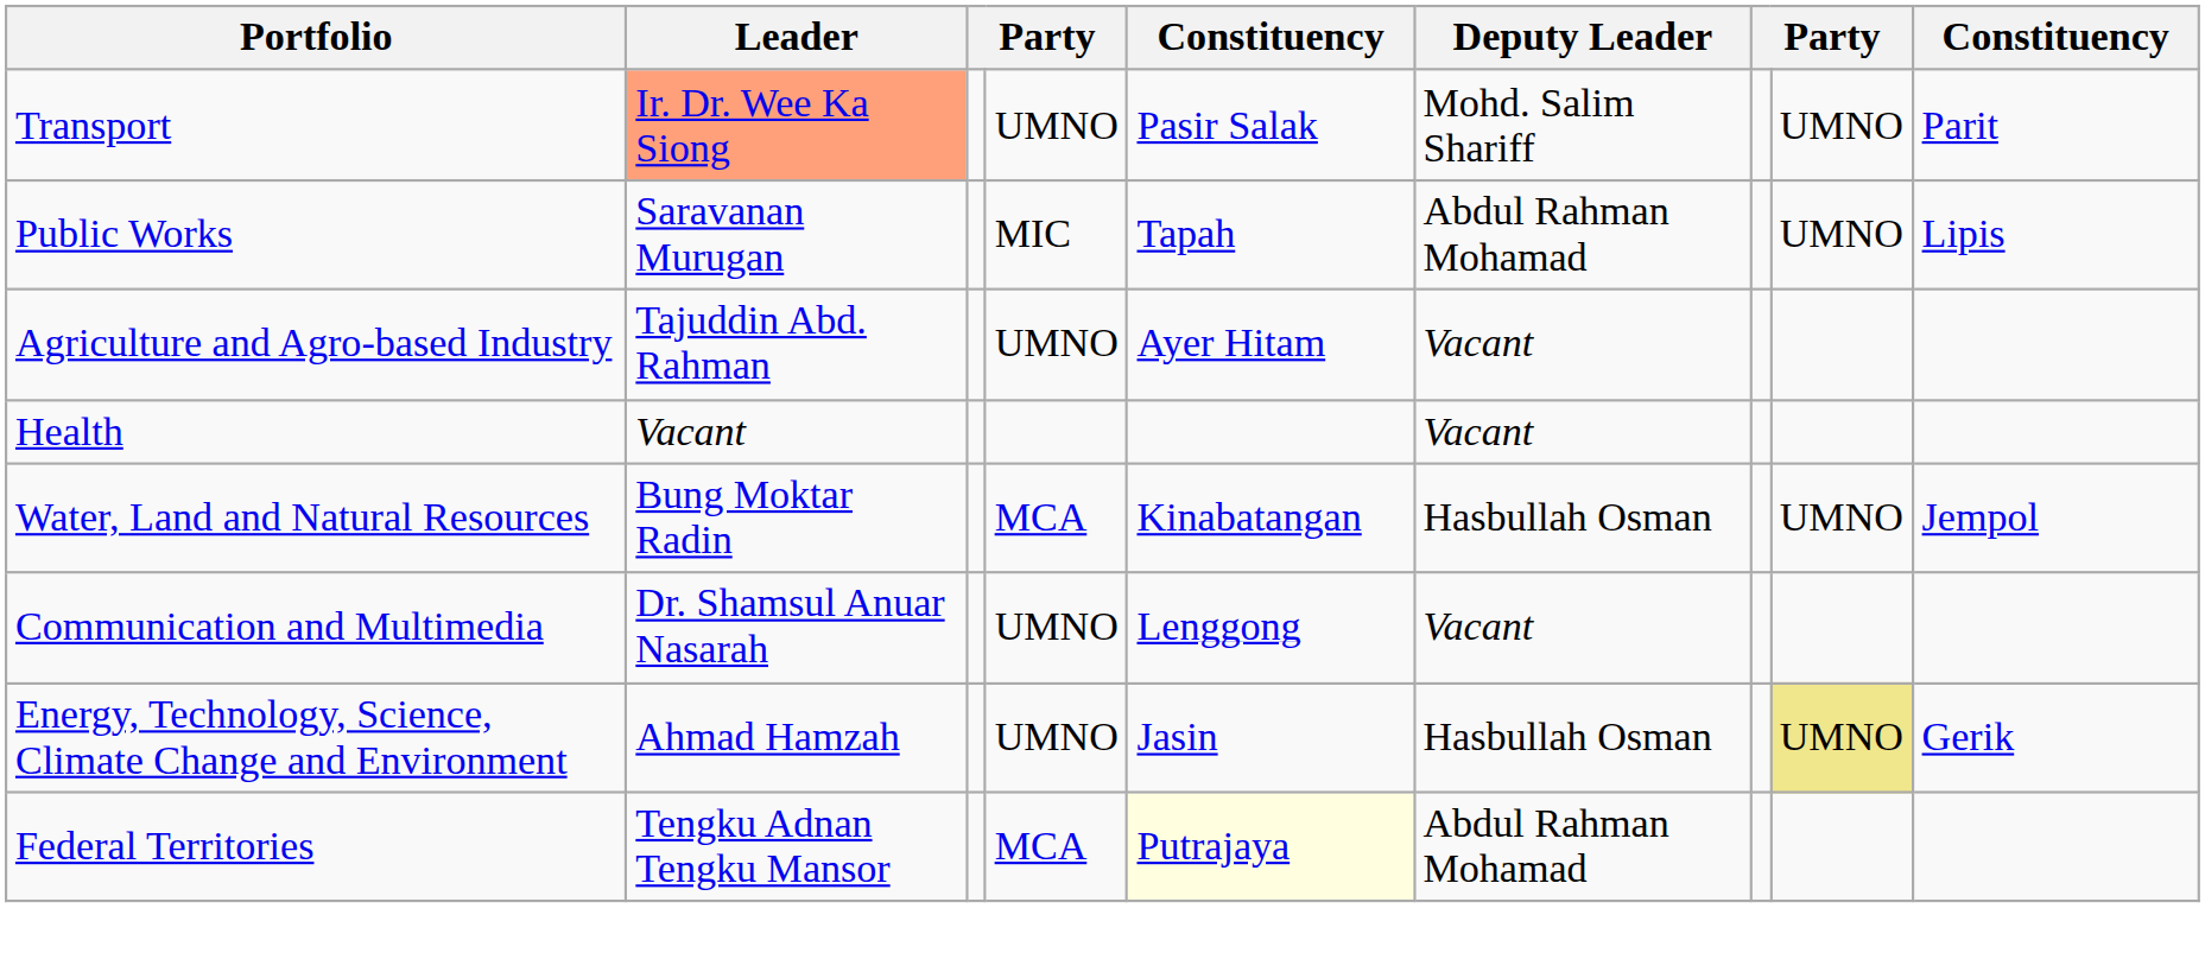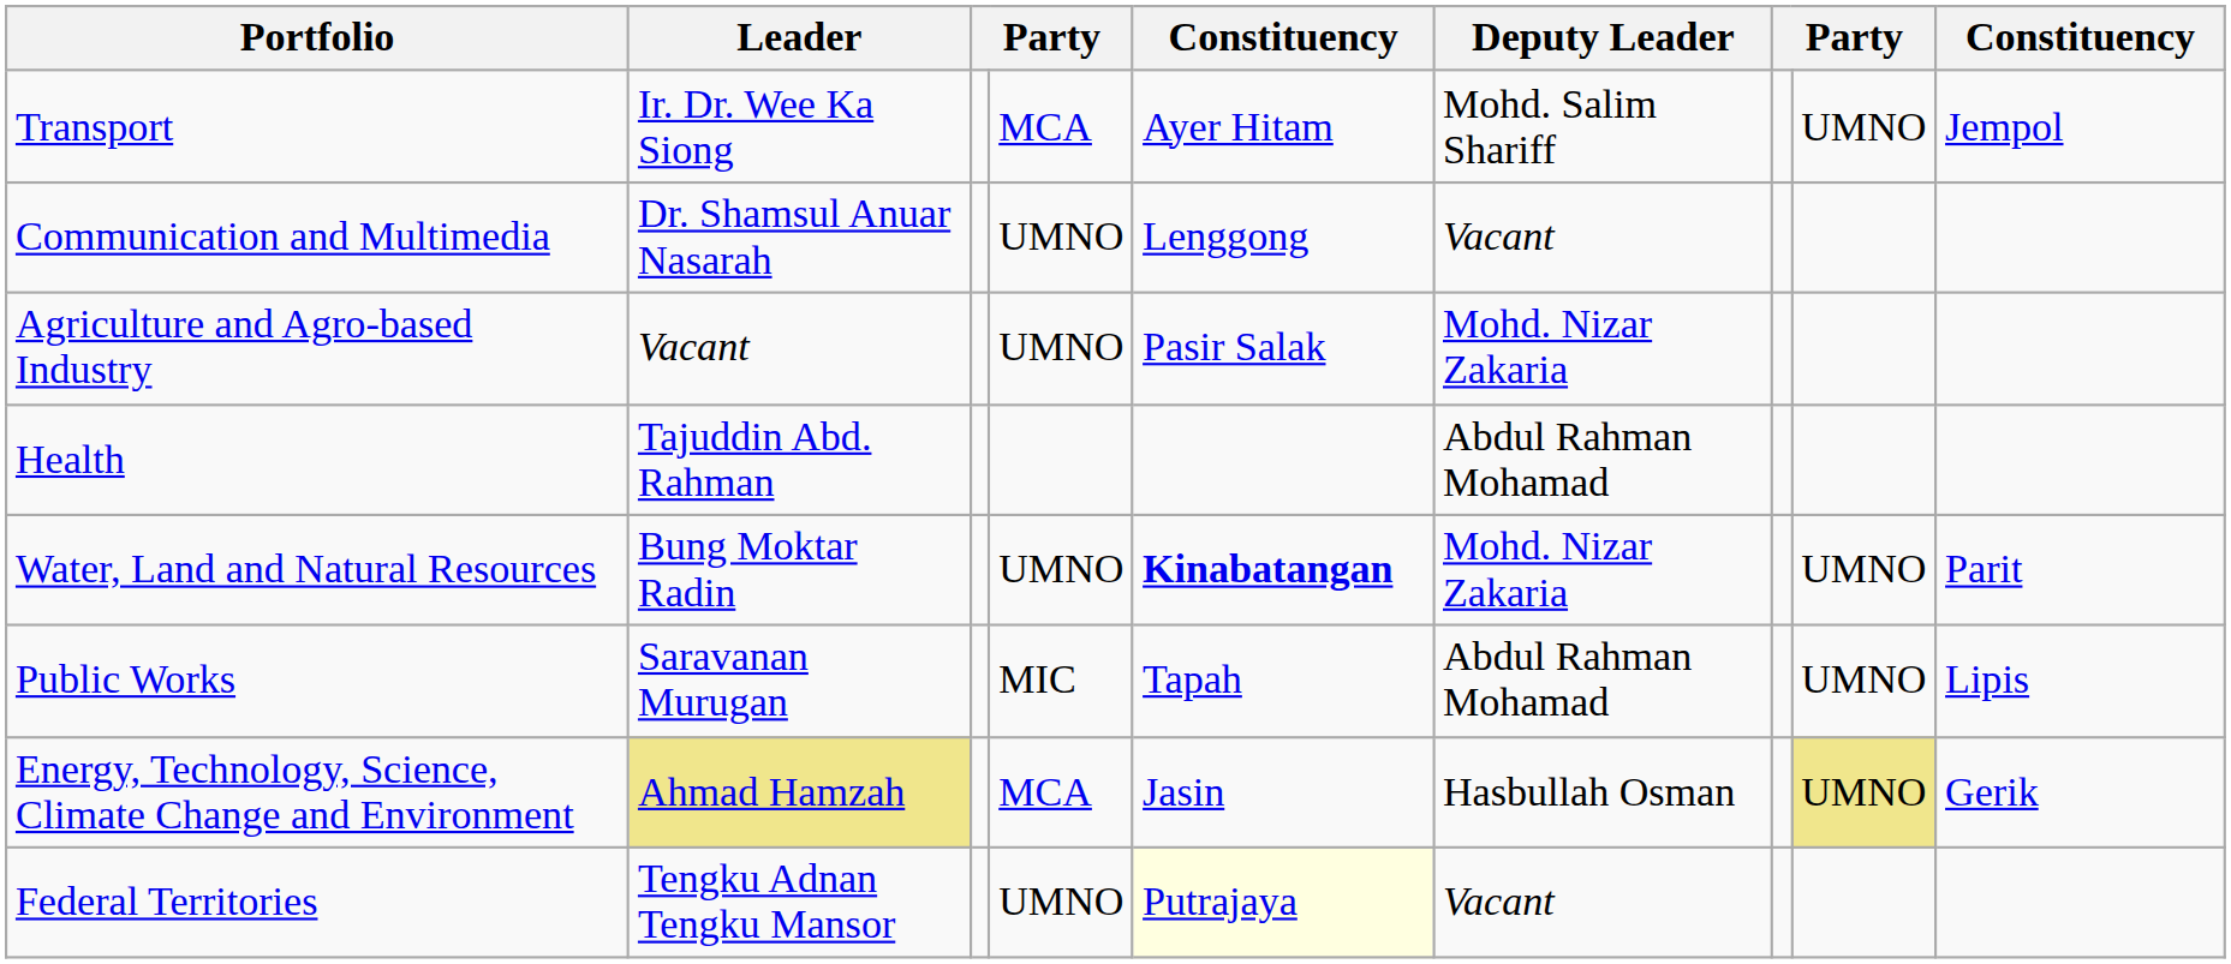Transport | Leader: lightsalmon background -> no background
Transport | column 4: UMNO -> MCA
Transport | column 5: Pasir Salak -> Ayer Hitam
Transport | column 9: Parit -> Jempol
rows swapped: Communication and Multimedia <-> Public Works
Agriculture and Agro-based Industry | Leader: Tajuddin Abd. Rahman -> Vacant
Agriculture and Agro-based Industry | column 5: Ayer Hitam -> Pasir Salak
Agriculture and Agro-based Industry | Deputy Leader: Vacant -> Mohd. Nizar Zakaria
Health | Leader: Vacant -> Tajuddin Abd. Rahman
Health | Deputy Leader: Vacant -> Abdul Rahman Mohamad
Water, Land and Natural Resources | column 4: MCA -> UMNO
Water, Land and Natural Resources | column 5: normal -> bold
Water, Land and Natural Resources | Deputy Leader: Hasbullah Osman -> Mohd. Nizar Zakaria
Water, Land and Natural Resources | column 9: Jempol -> Parit
Energy, Technology, Science, Climate Change and Environment | Leader: no background -> khaki background
Energy, Technology, Science, Climate Change and Environment | column 4: UMNO -> MCA
Federal Territories | column 4: MCA -> UMNO
Federal Territories | Deputy Leader: Abdul Rahman Mohamad -> Vacant
